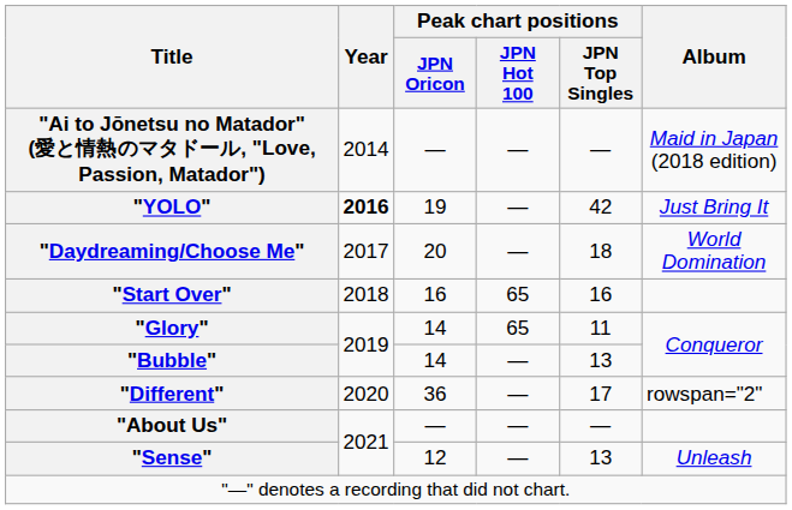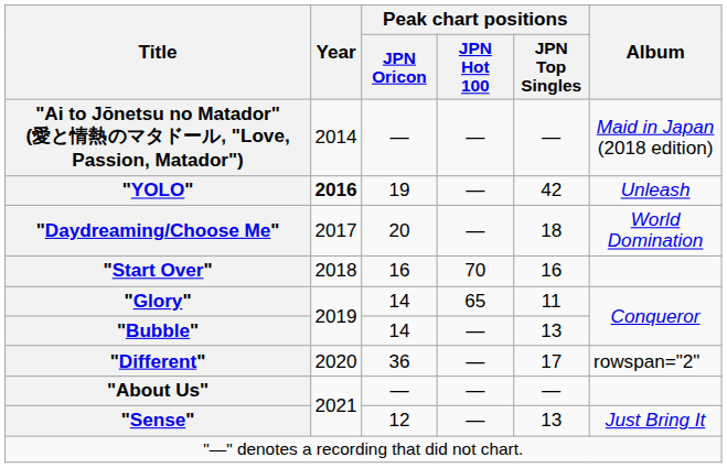"YOLO" | Album: Just Bring It -> Unleash
"Start Over" | Peak chart positions / JPN Hot 100: 65 -> 70
"Sense" | Album: Unleash -> Just Bring It
